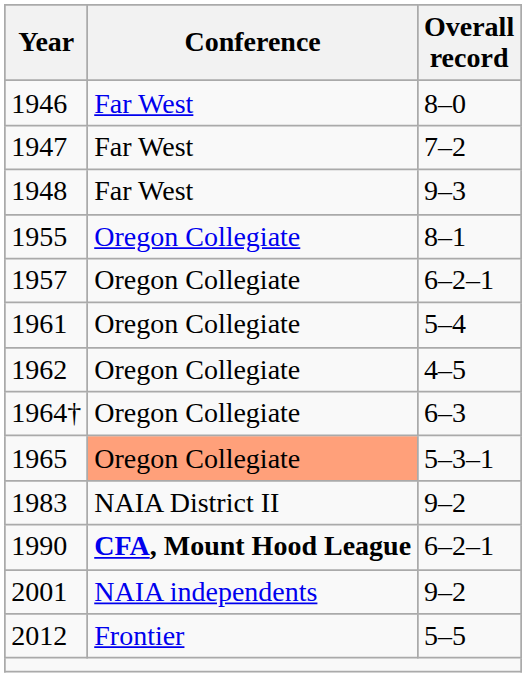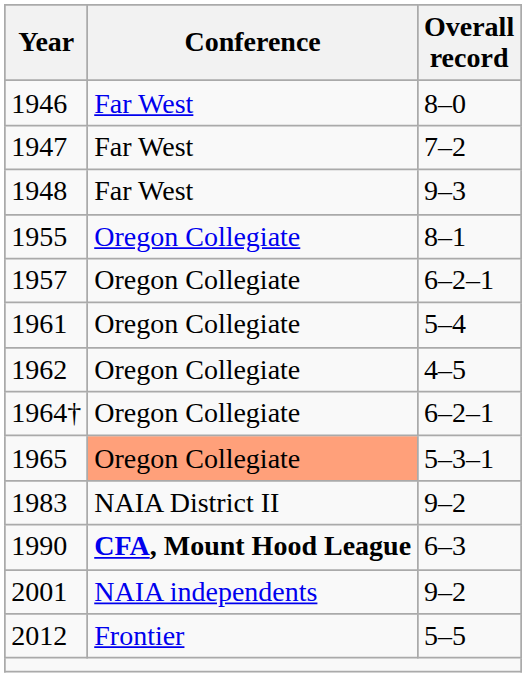1964† | Overall record: 6–3 -> 6–2–1
1990 | Overall record: 6–2–1 -> 6–3
